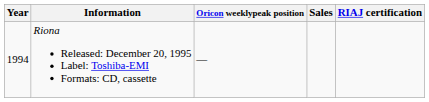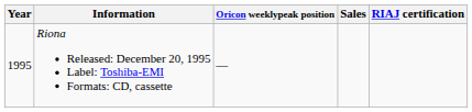row 2 | Year: 1994 -> 1995
